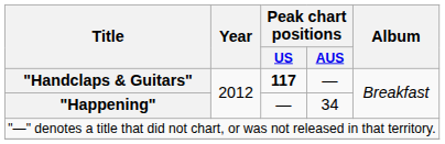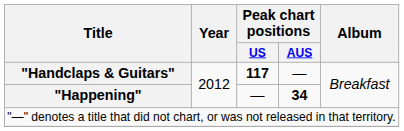"Happening" | Peak chart positions / AUS: normal -> bold
